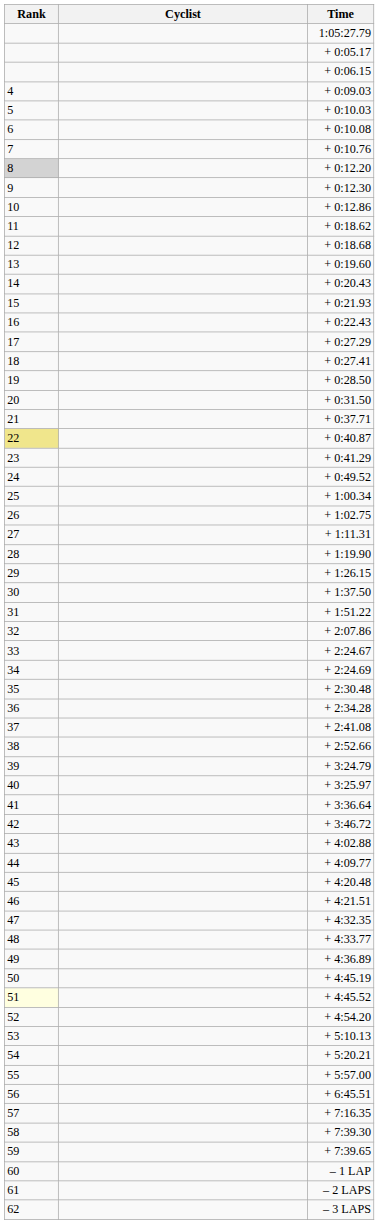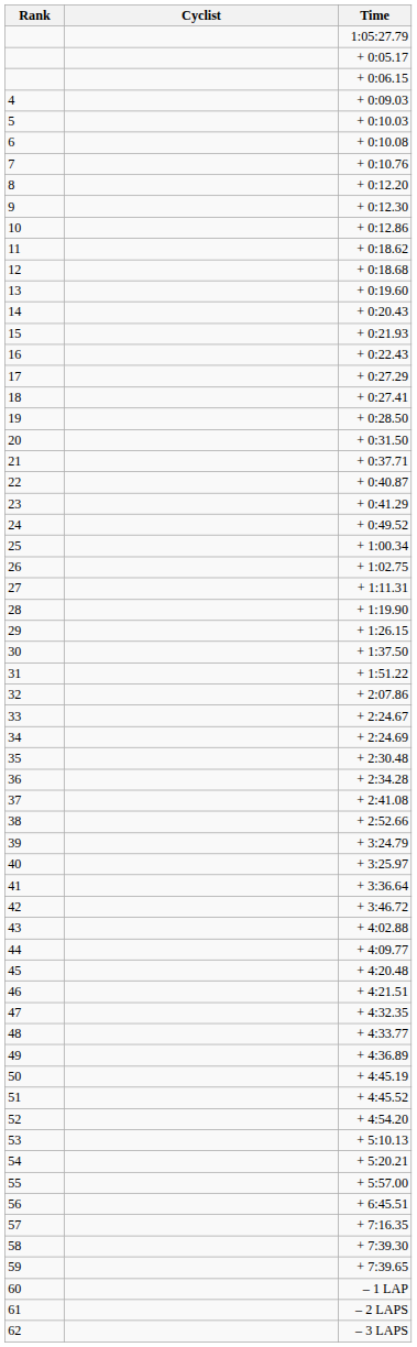+ 0:12.20 | Rank: lightgrey background -> no background
+ 0:40.87 | Rank: khaki background -> no background
+ 4:45.52 | Rank: lightyellow background -> no background
